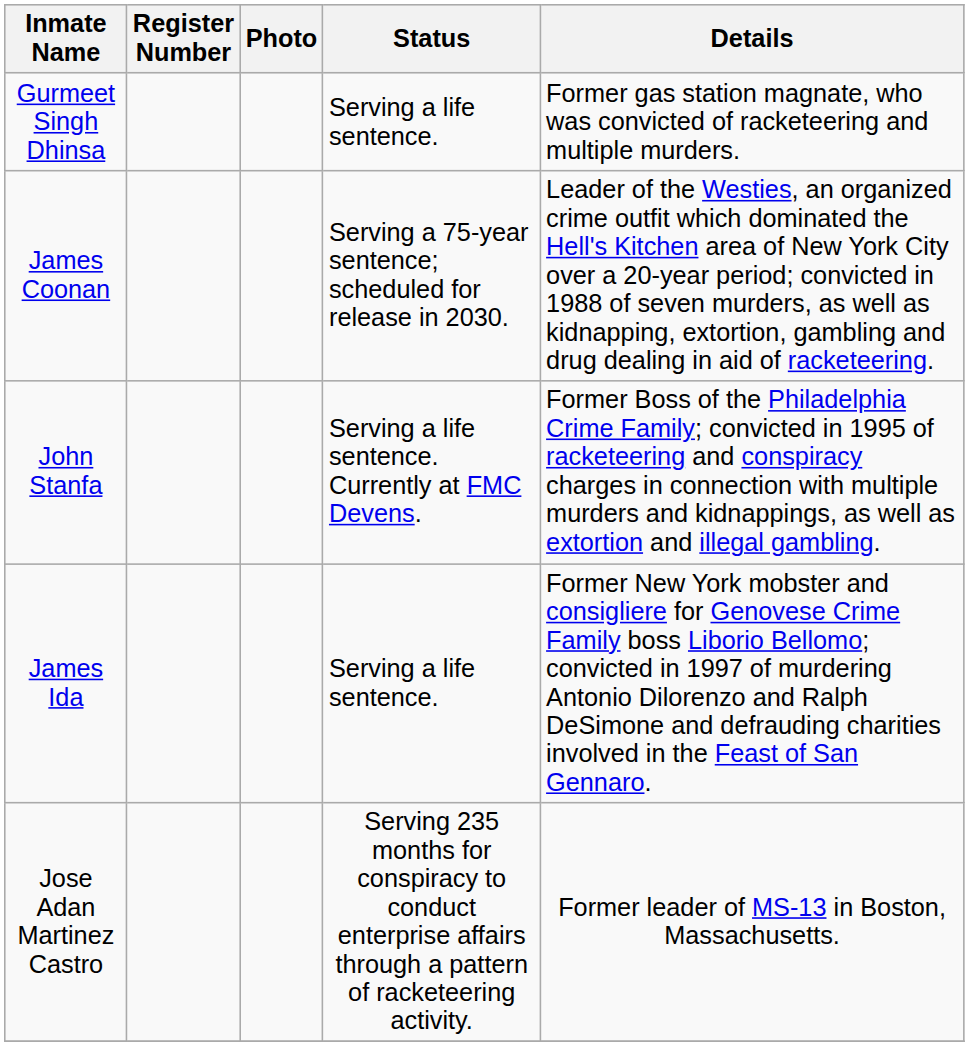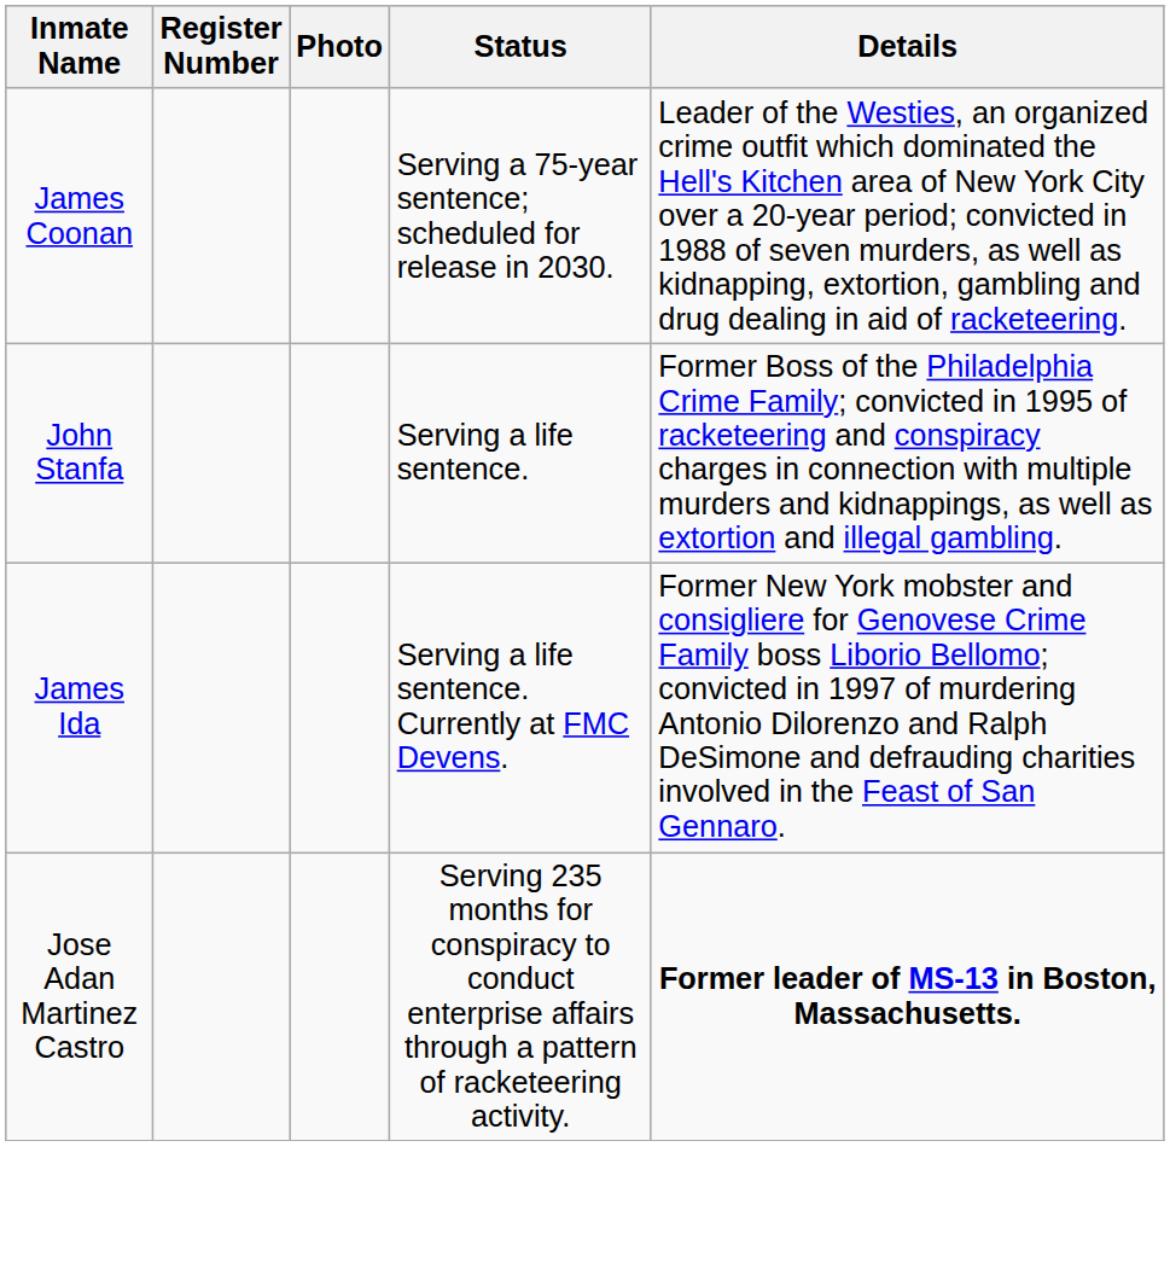- row: Gurmeet Singh Dhinsa | Serving a life sentence. | Former gas station magnate, who was convicted of racketeering and multiple murders.
John Stanfa | Status: Serving a life sentence. Currently at FMC Devens. -> Serving a life sentence.
James Ida | Status: Serving a life sentence. -> Serving a life sentence. Currently at FMC Devens.
Jose Adan Martinez Castro | Details: normal -> bold
